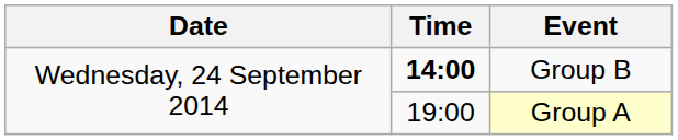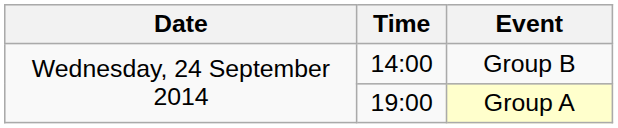Group B | Time: bold -> normal
